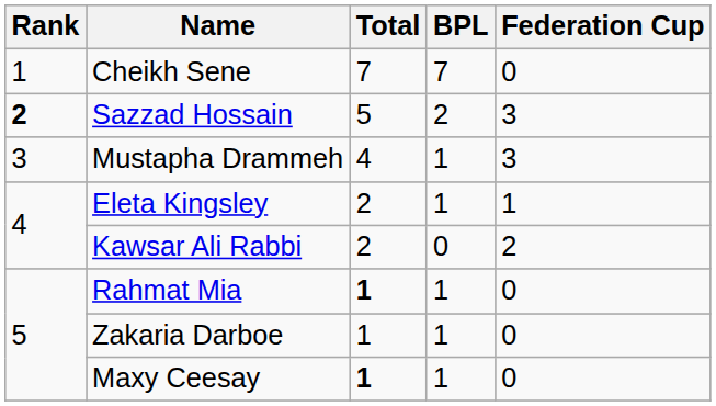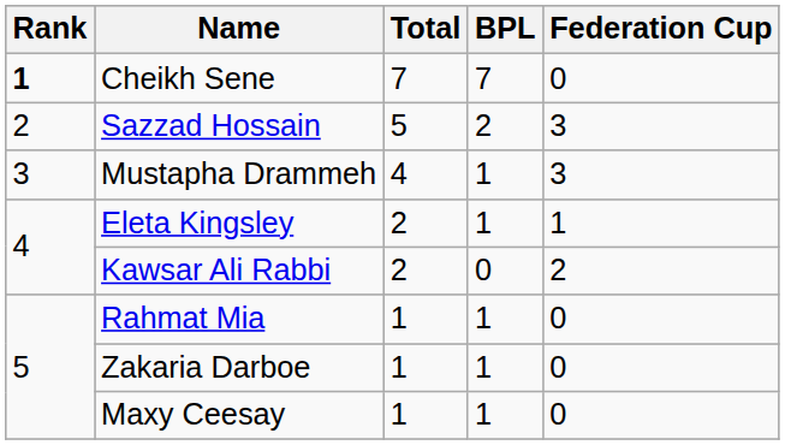Cheikh Sene | Rank: normal -> bold
Sazzad Hossain | Rank: bold -> normal
Rahmat Mia | Total: bold -> normal
Maxy Ceesay | Total: bold -> normal
